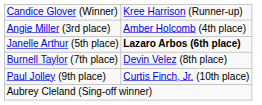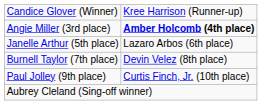Angie Miller (3rd place) | column 2: normal -> bold
Janelle Arthur (5th place) | column 2: bold -> normal
